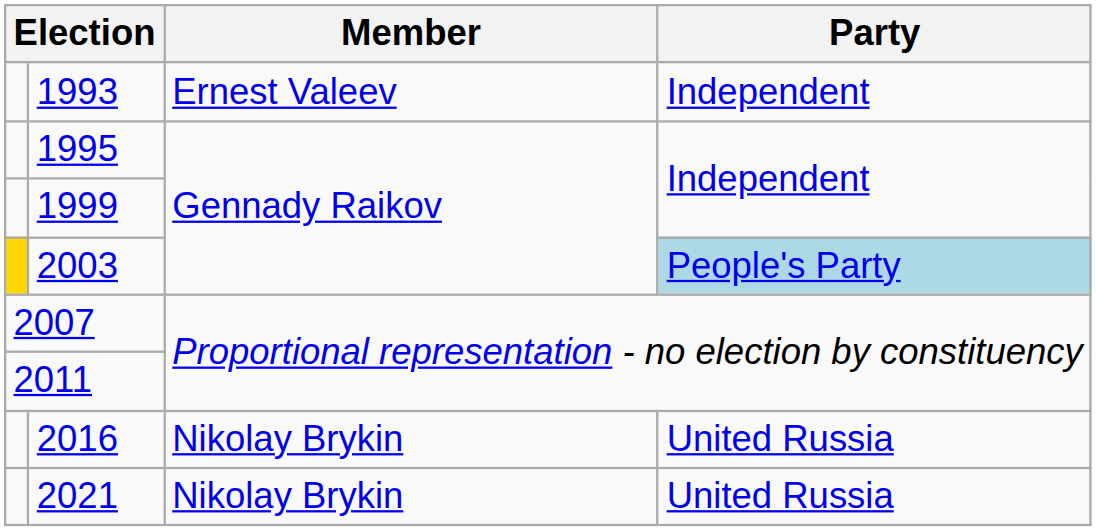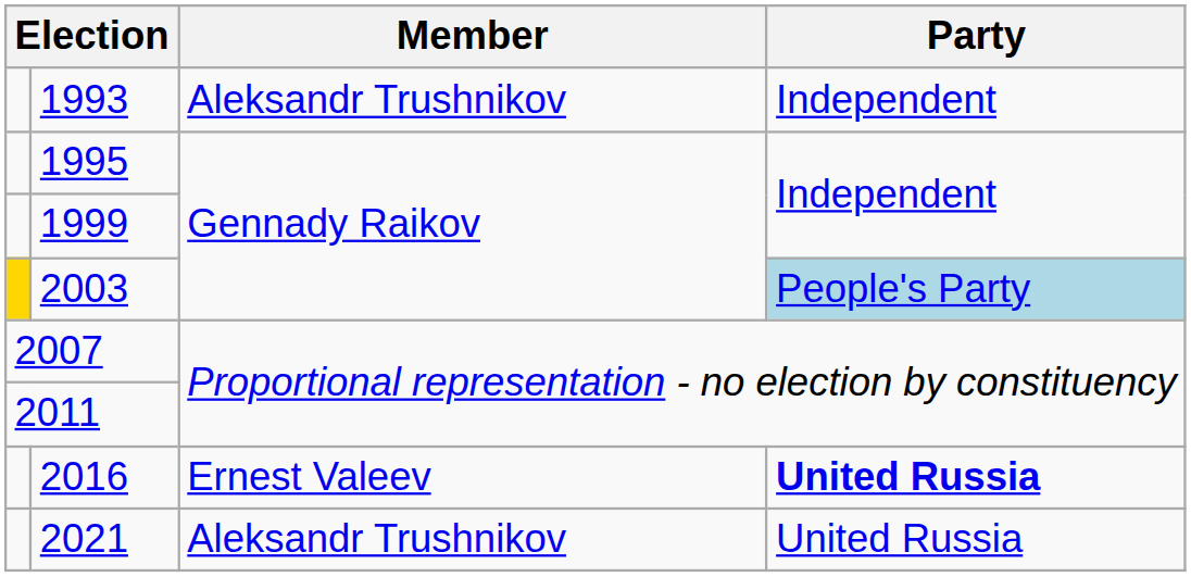1993 | Member: Ernest Valeev -> Aleksandr Trushnikov
2016 | Member: Nikolay Brykin -> Ernest Valeev
2016 | Party: normal -> bold
2021 | Member: Nikolay Brykin -> Aleksandr Trushnikov
